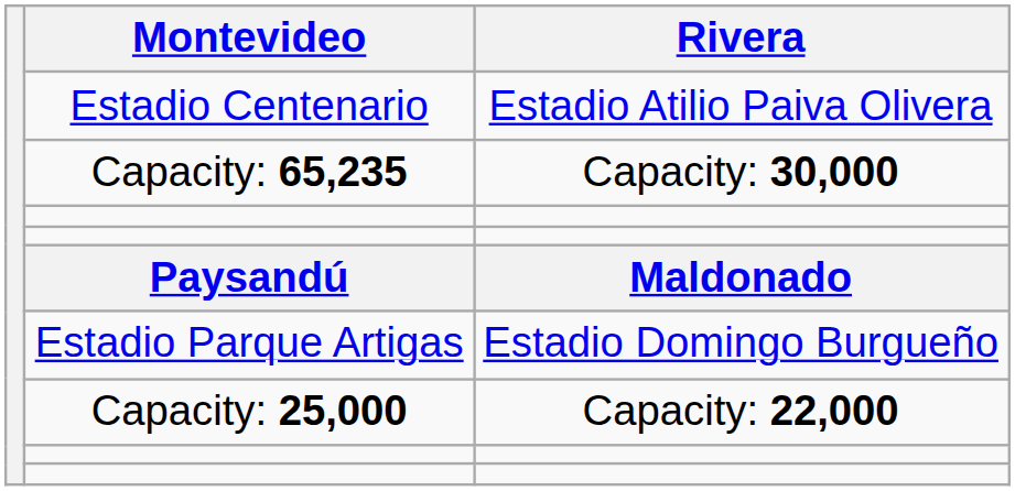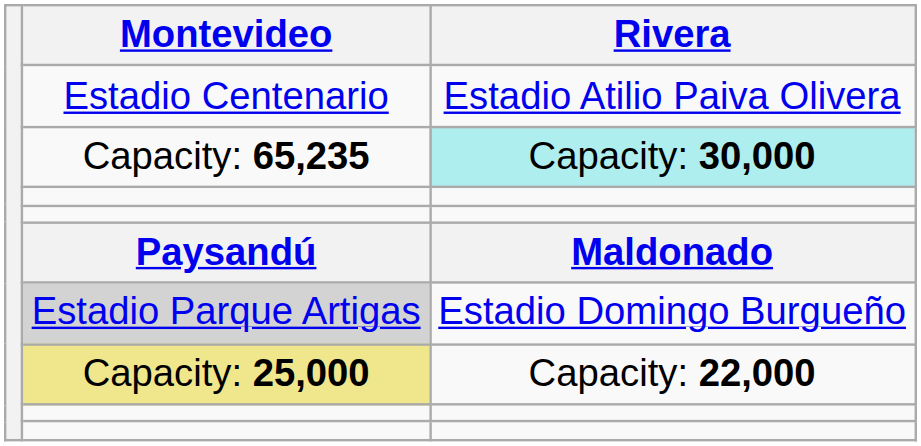Capacity: 65,235 | Rivera: no background -> paleturquoise background
Estadio Parque Artigas | Montevideo: no background -> lightgrey background
Capacity: 25,000 | Montevideo: no background -> khaki background
